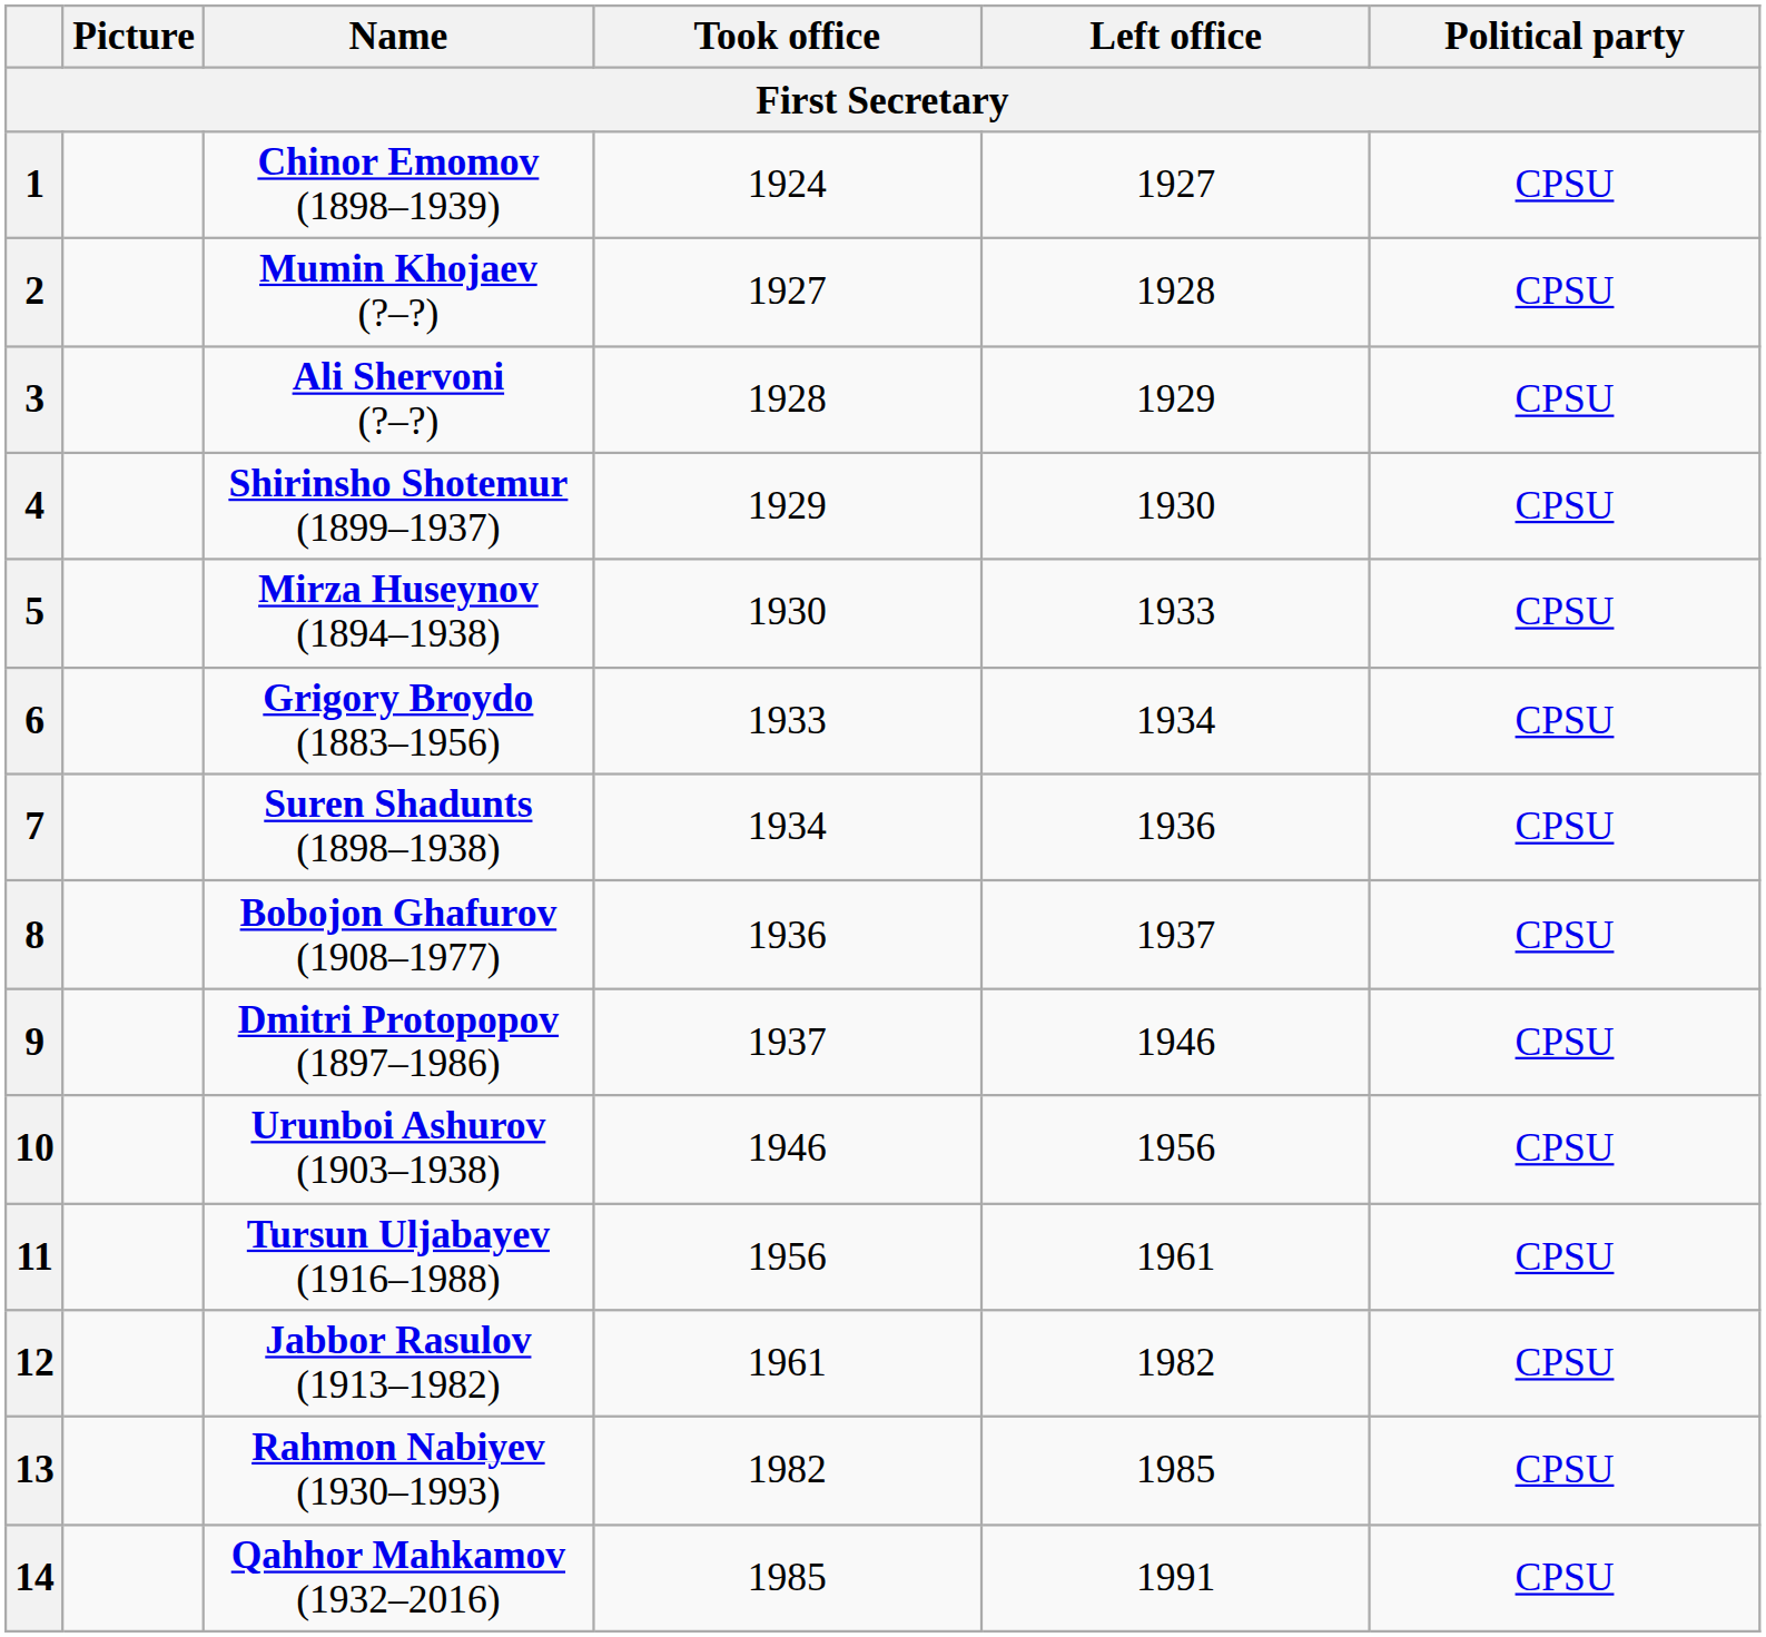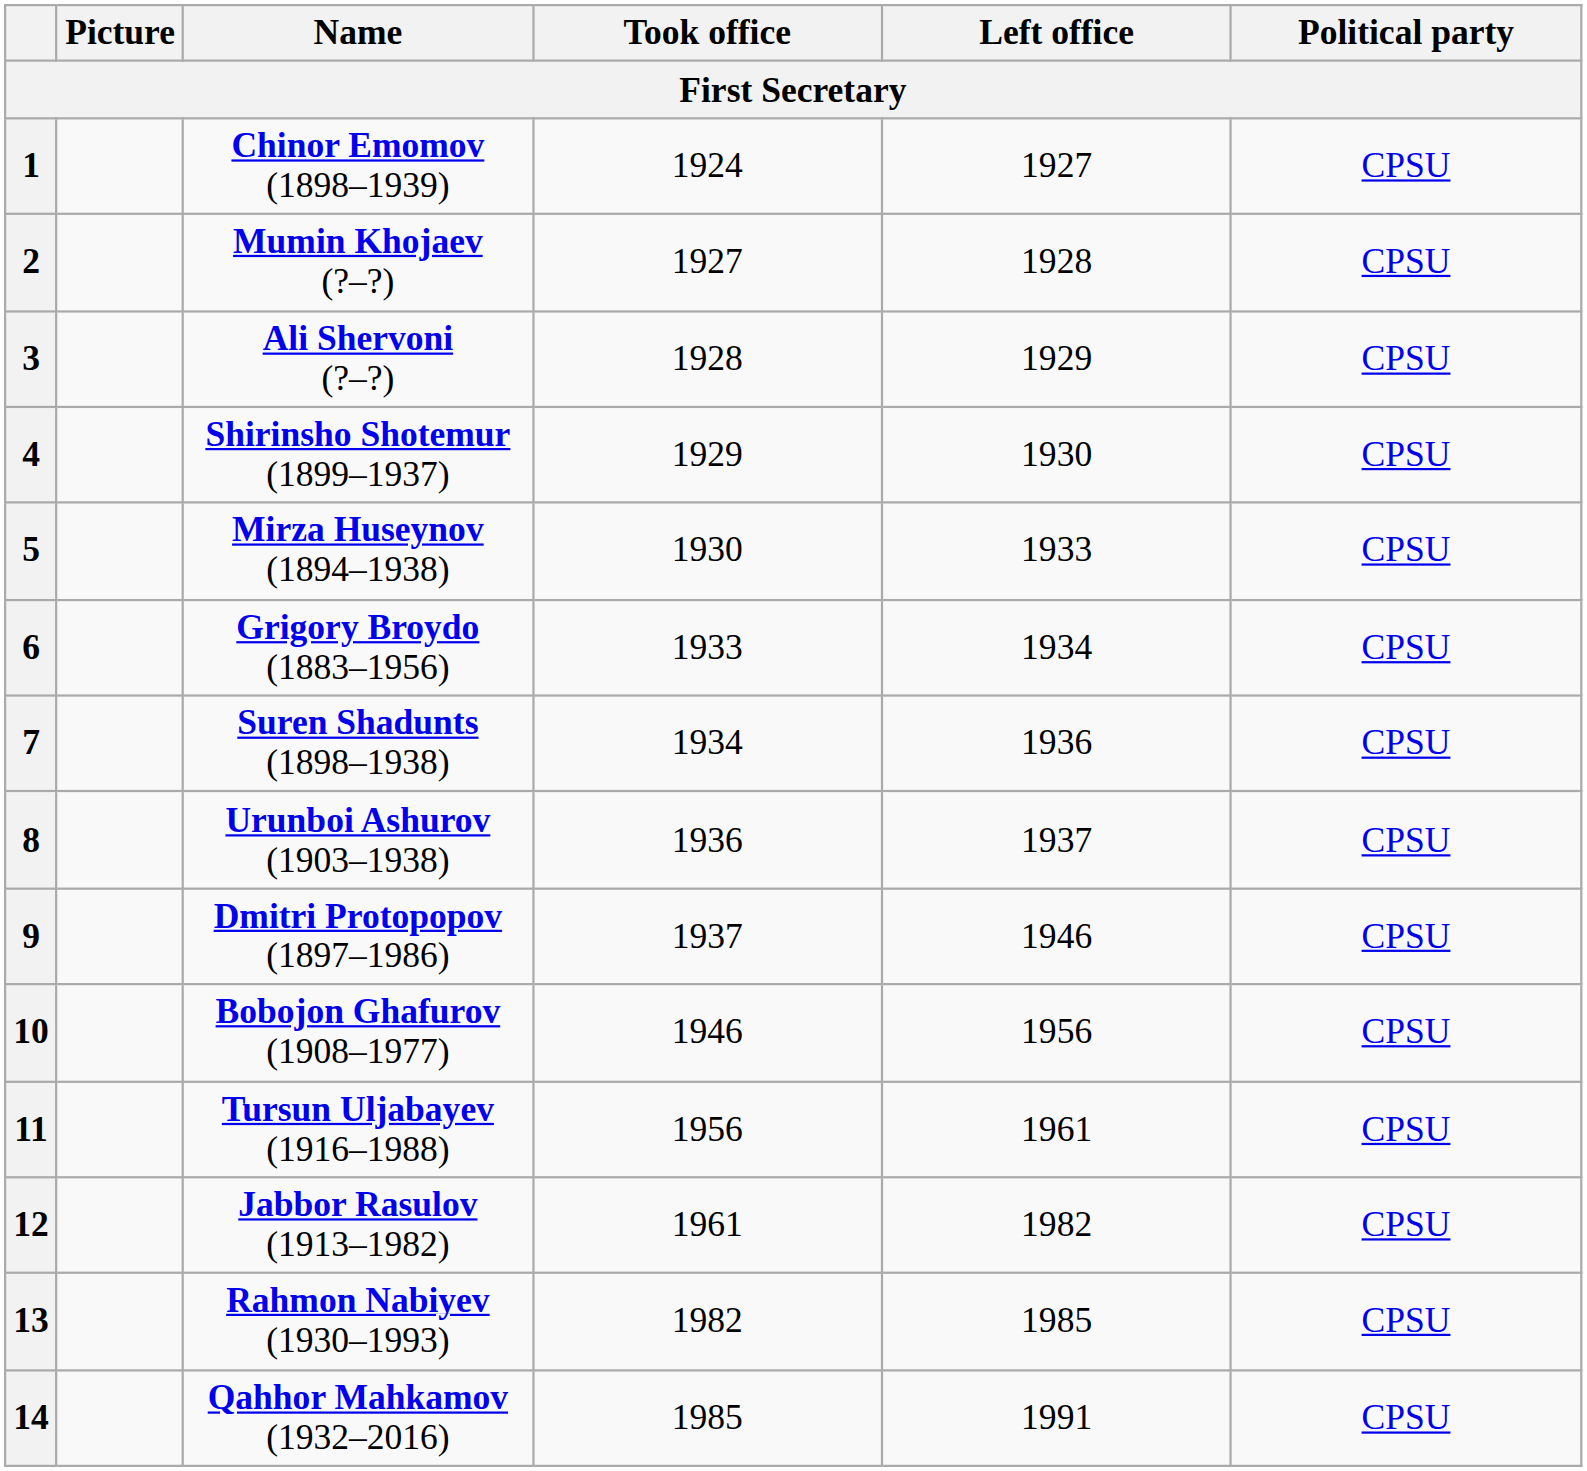8 | Name: Bobojon Ghafurov (1908–1977) -> Urunboi Ashurov (1903–1938)
10 | Name: Urunboi Ashurov (1903–1938) -> Bobojon Ghafurov (1908–1977)
